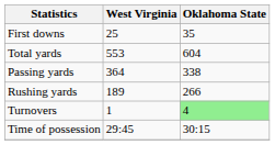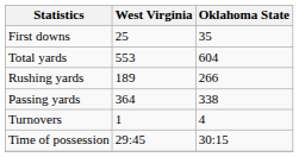rows swapped: Rushing yards <-> Passing yards
Turnovers | Oklahoma State: lightgreen background -> no background
